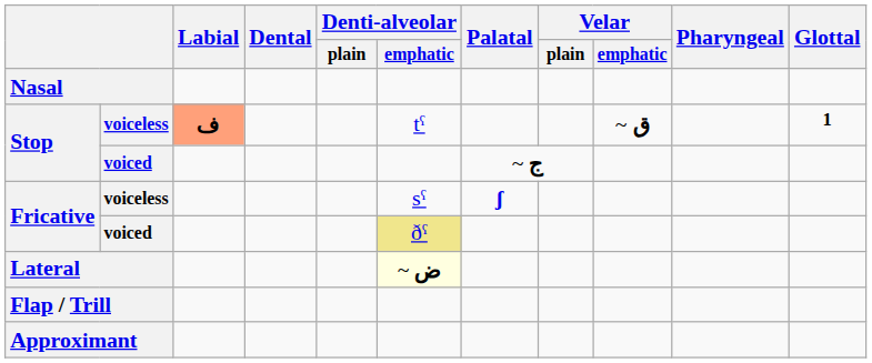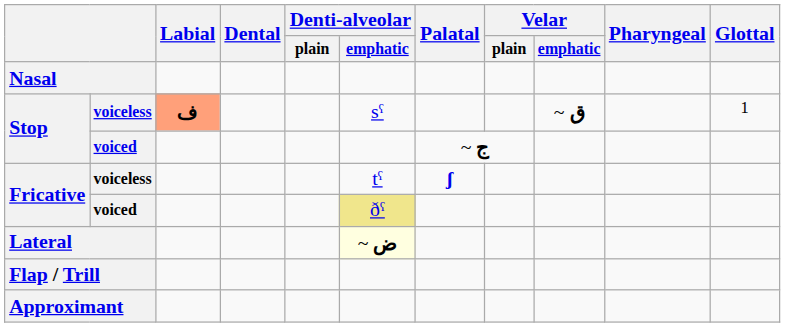Stop / voiceless | Denti-alveolar / emphatic: tˤ -> sˤ
Stop / voiceless | Glottal: bold -> normal
Fricative / voiceless | Denti-alveolar / emphatic: sˤ -> tˤ
